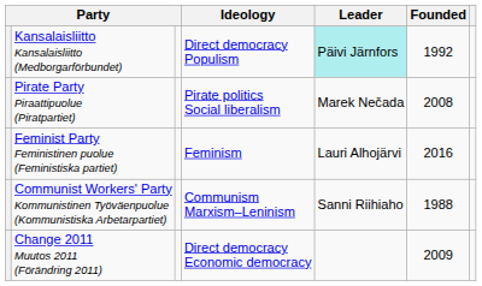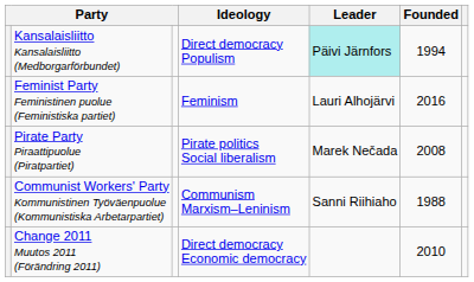Kansalaisliitto Kansalaisliitto (Medborgarförbundet) | Founded: 1992 -> 1994
rows swapped: Pirate Party Piraattipuolue (Piratpartiet) <-> Feminist Party Feministinen puolue (Feministiska partiet)
Change 2011 Muutos 2011 (Förändring 2011) | Founded: 2009 -> 2010
